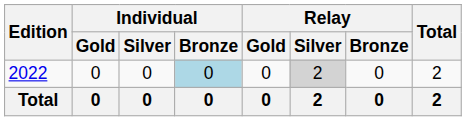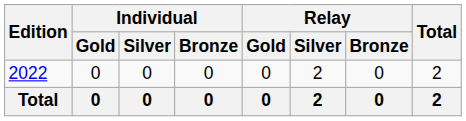2022 | Individual / Bronze: lightblue background -> no background
2022 | Relay / Silver: lightgrey background -> no background
